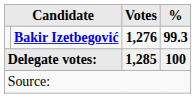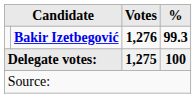Delegate votes: | Votes: 1,285 -> 1,275
